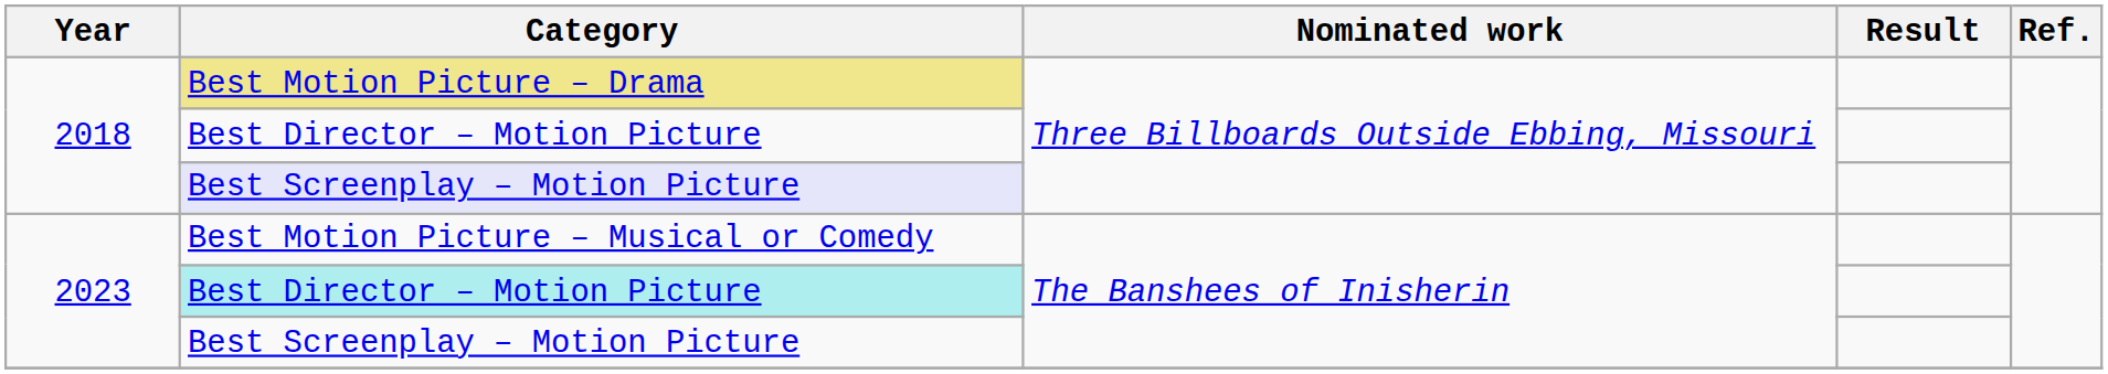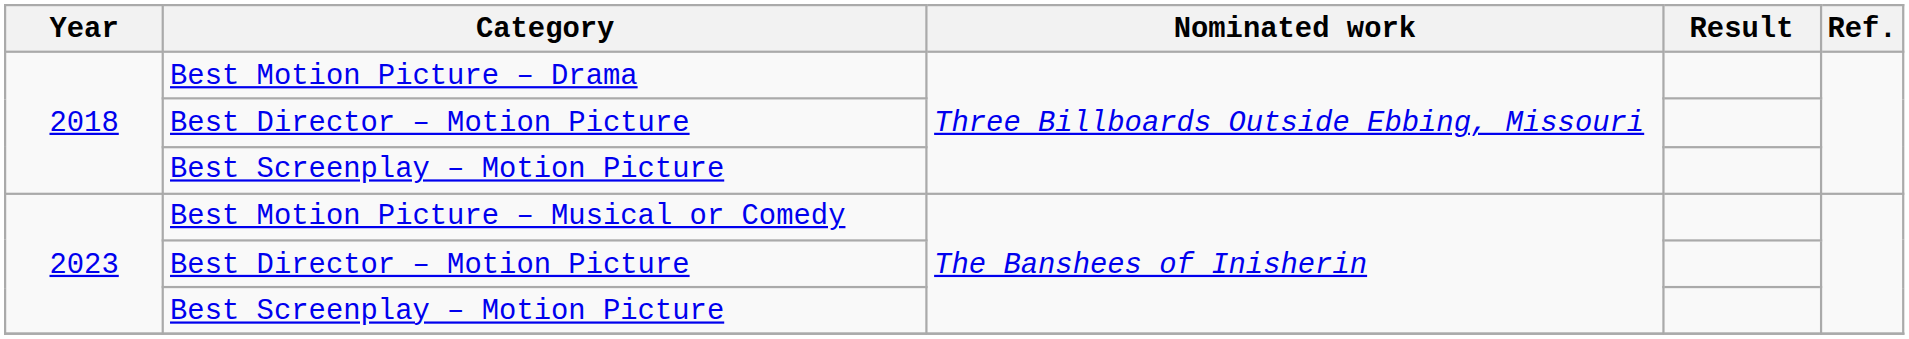Best Motion Picture – Drama | Category: khaki background -> no background
2018 / Best Screenplay – Motion Picture | Category: lavender background -> no background
2023 / Best Director – Motion Picture | Category: paleturquoise background -> no background
